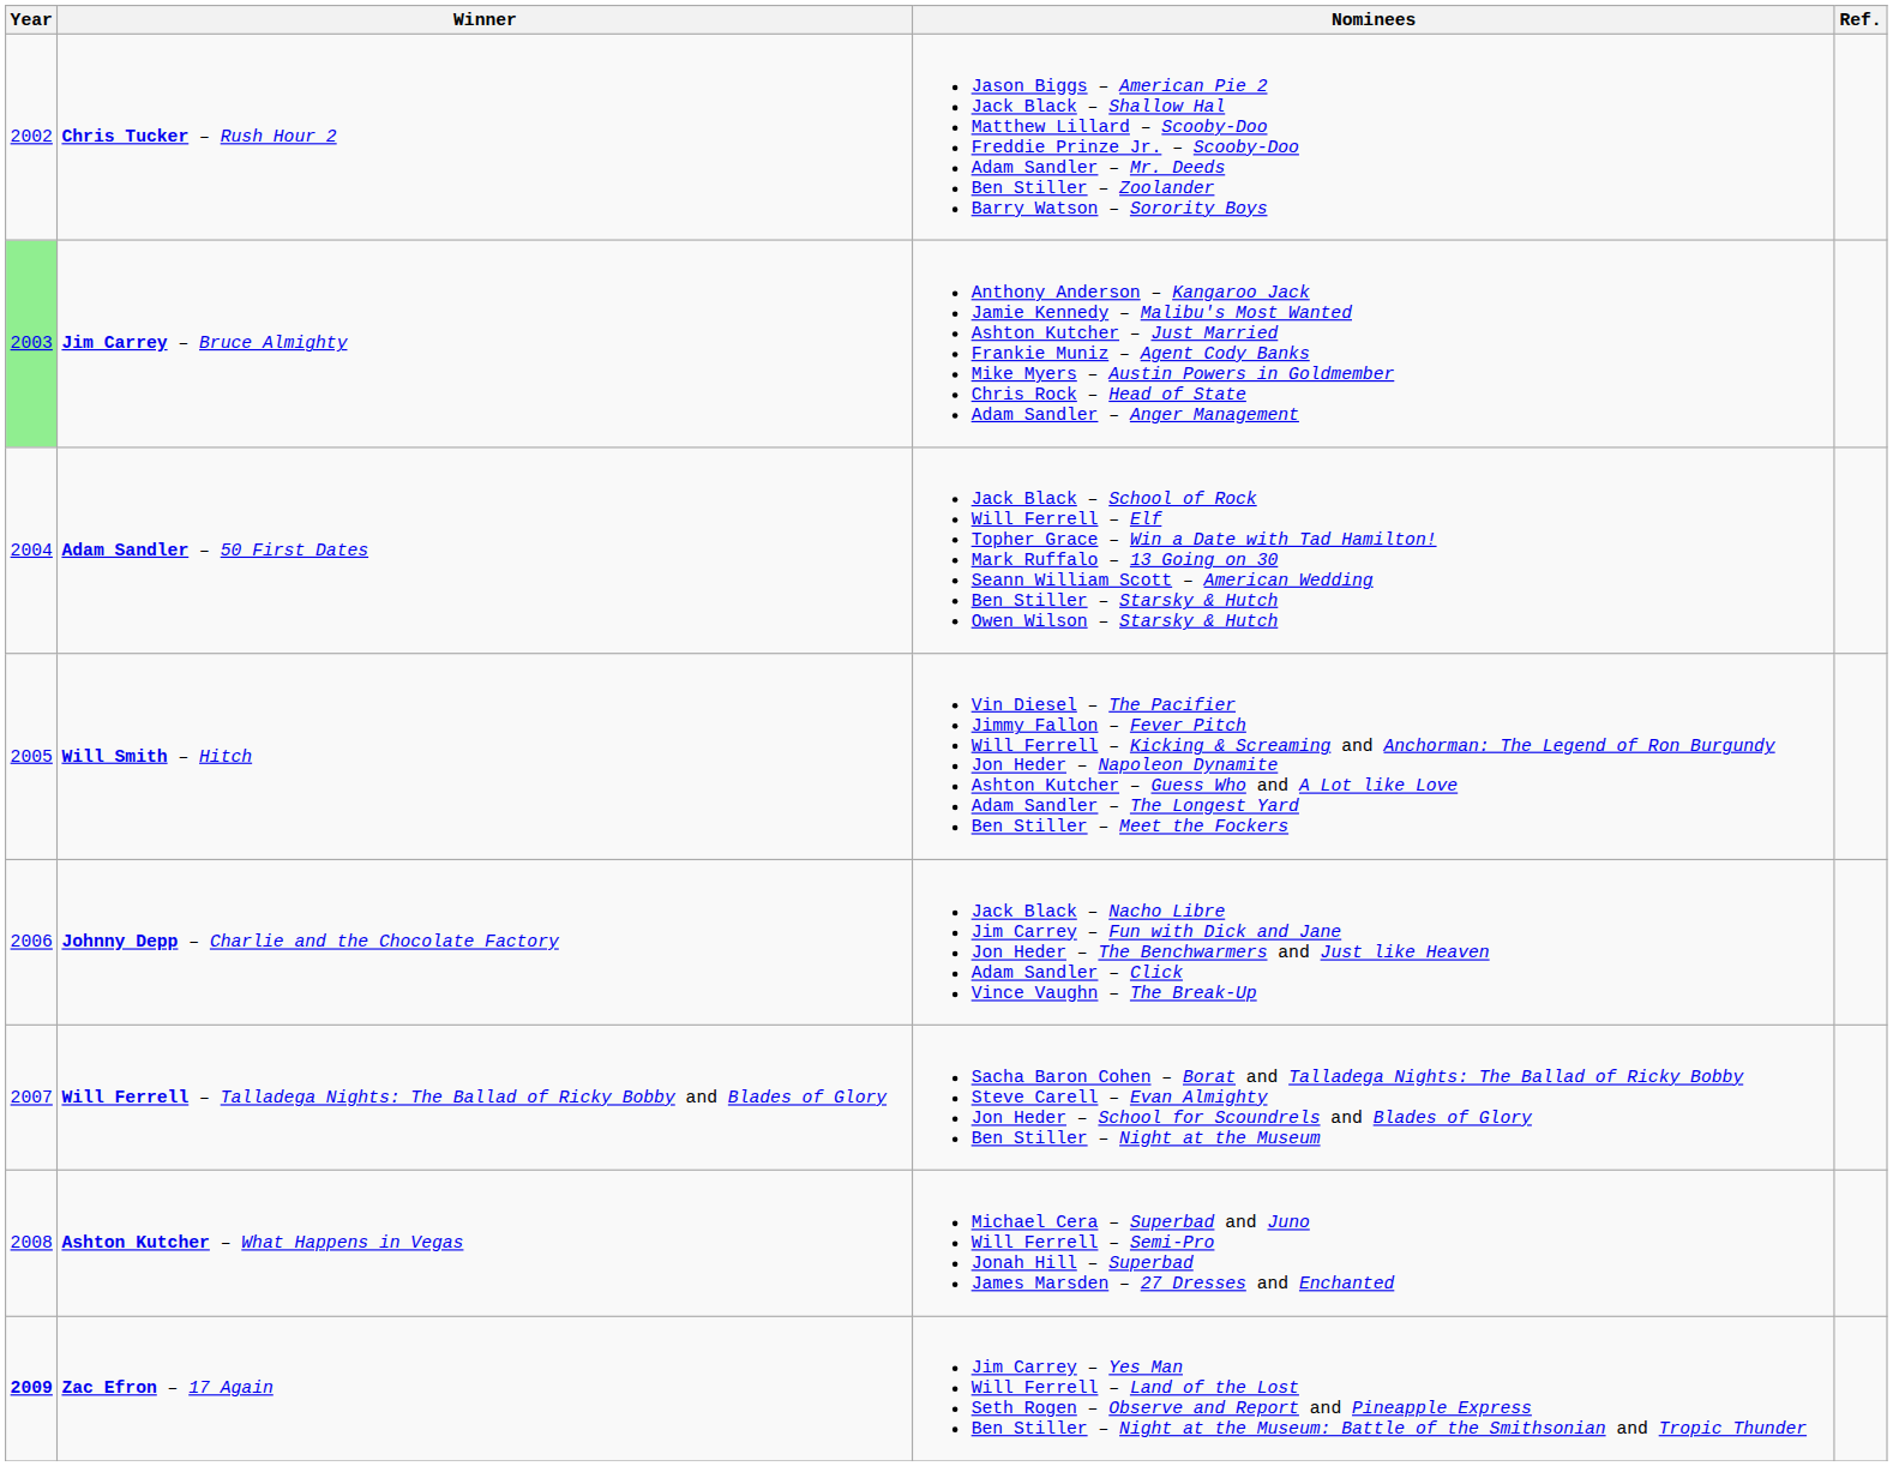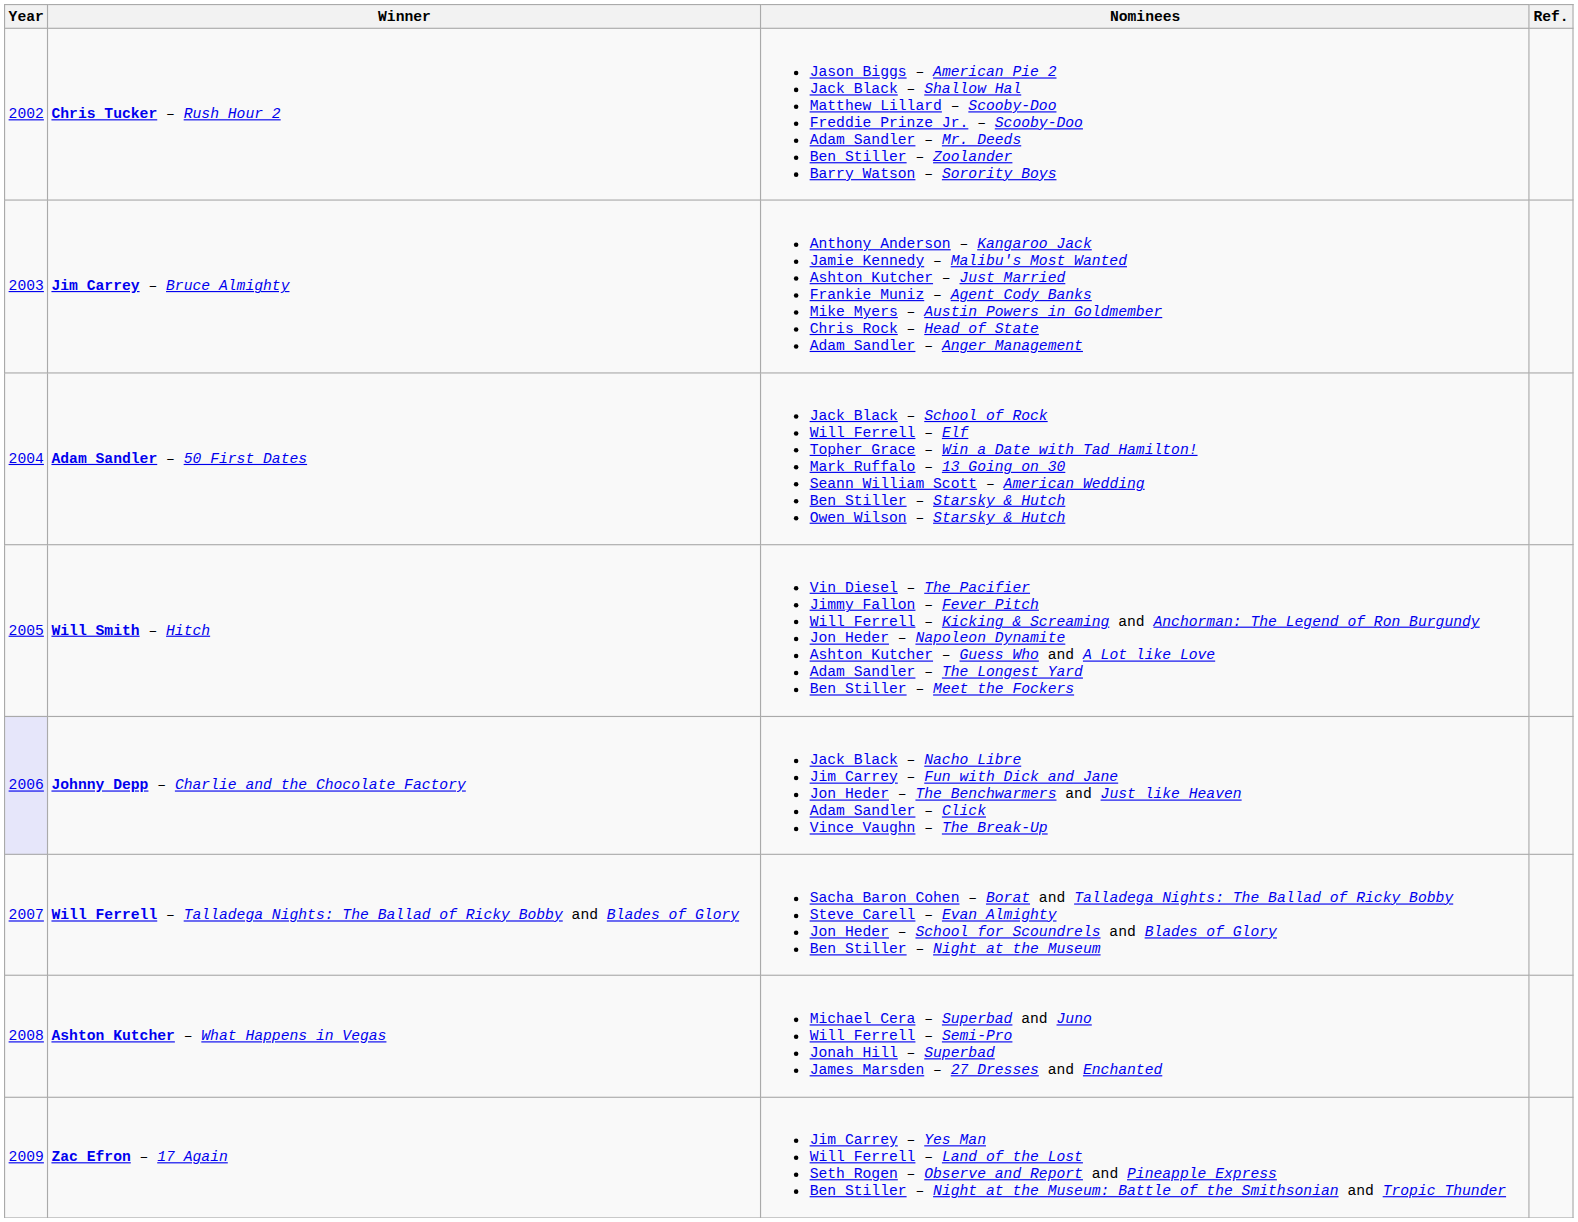Jim Carrey – Bruce Almighty | Year: lightgreen background -> no background
Johnny Depp – Charlie and the Chocolate Factory | Year: no background -> lavender background
Zac Efron – 17 Again | Year: bold -> normal
